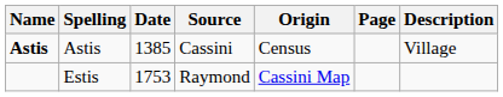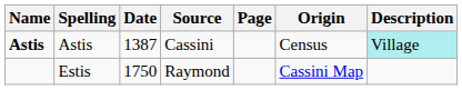columns swapped: Page <-> Origin
row 2 | Date: 1385 -> 1387
row 2 | Description: no background -> paleturquoise background
row 3 | Date: 1753 -> 1750
